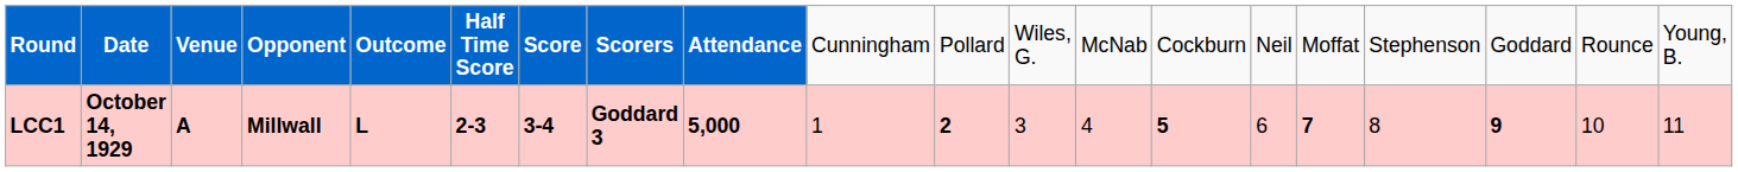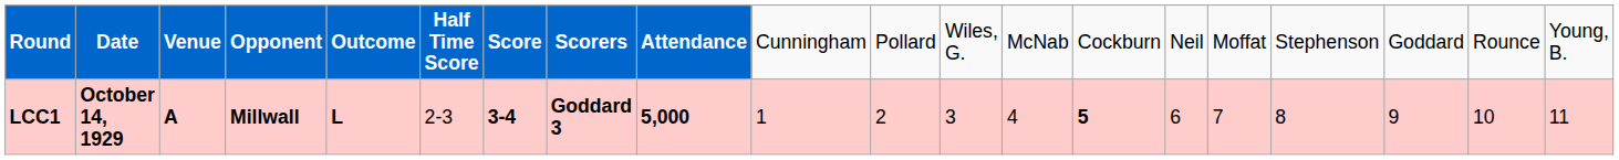LCC1 | column 6: bold -> normal
LCC1 | column 11: bold -> normal
LCC1 | column 16: bold -> normal
LCC1 | column 18: bold -> normal
